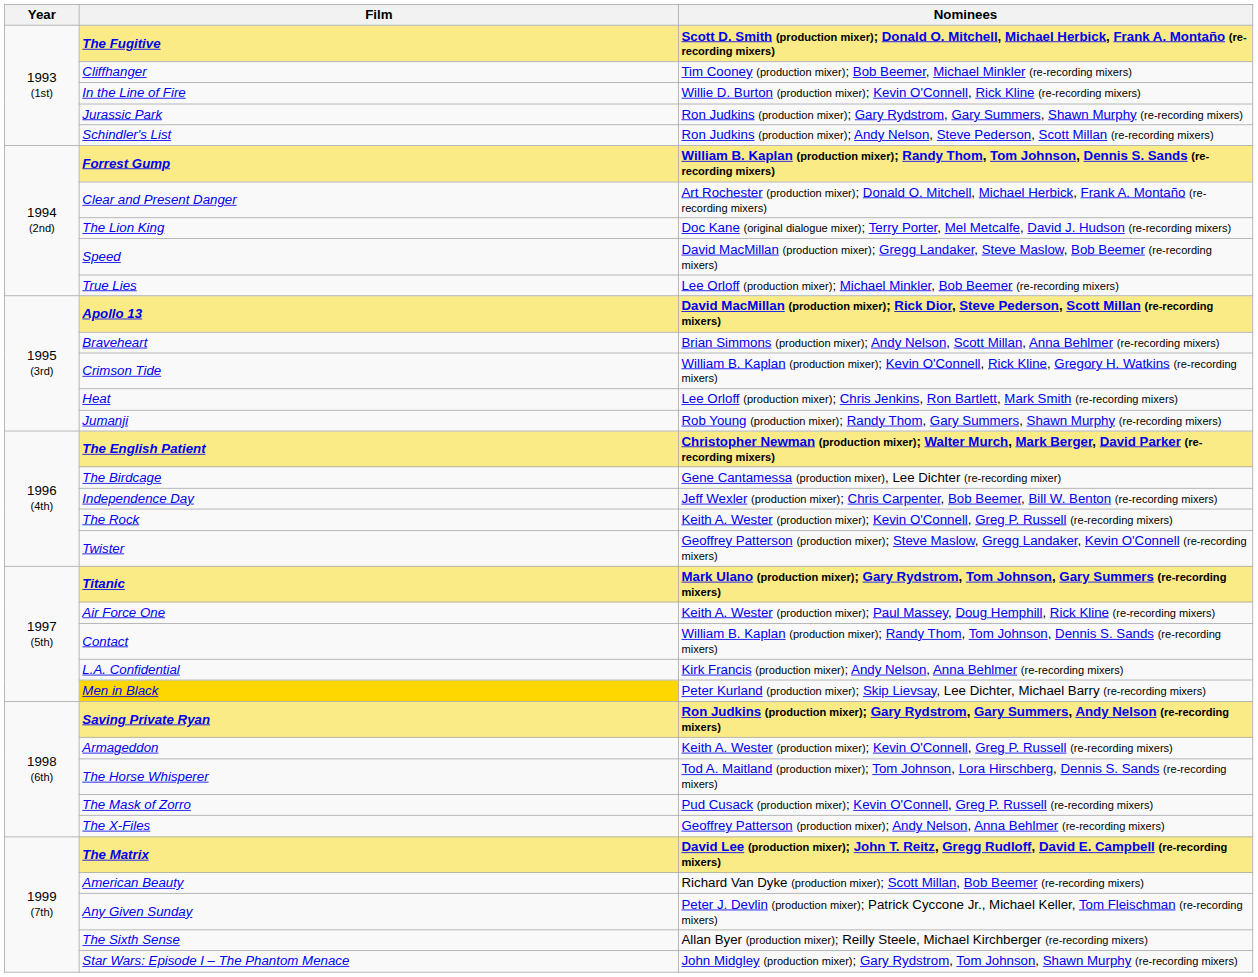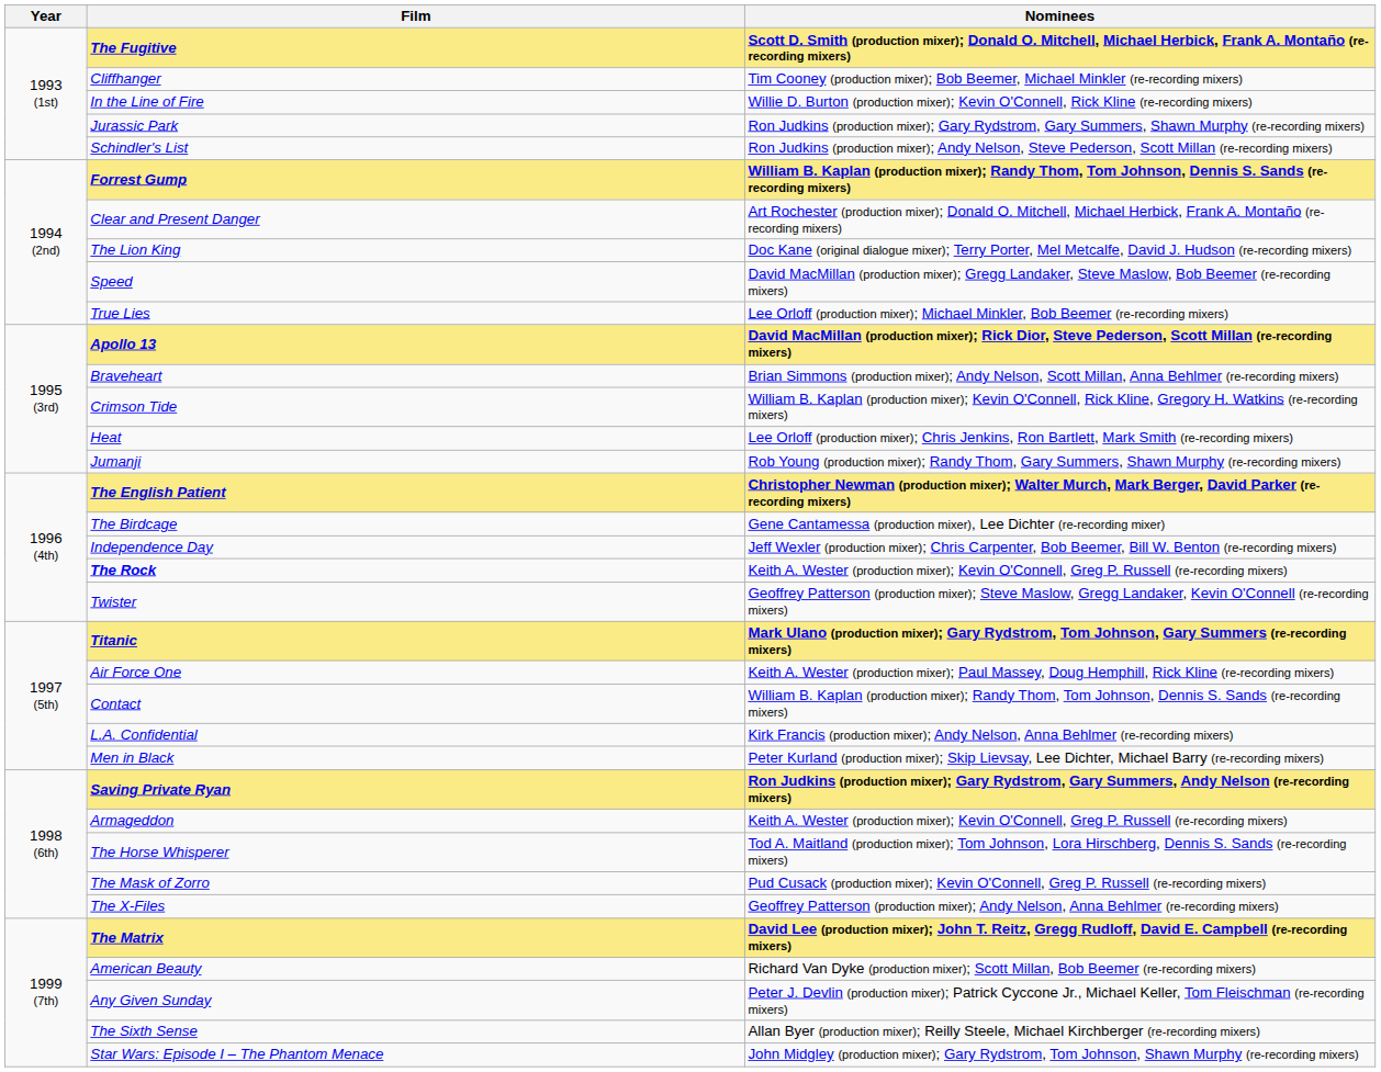The Rock | Film: normal -> bold
Men in Black | Film: gold background -> no background
